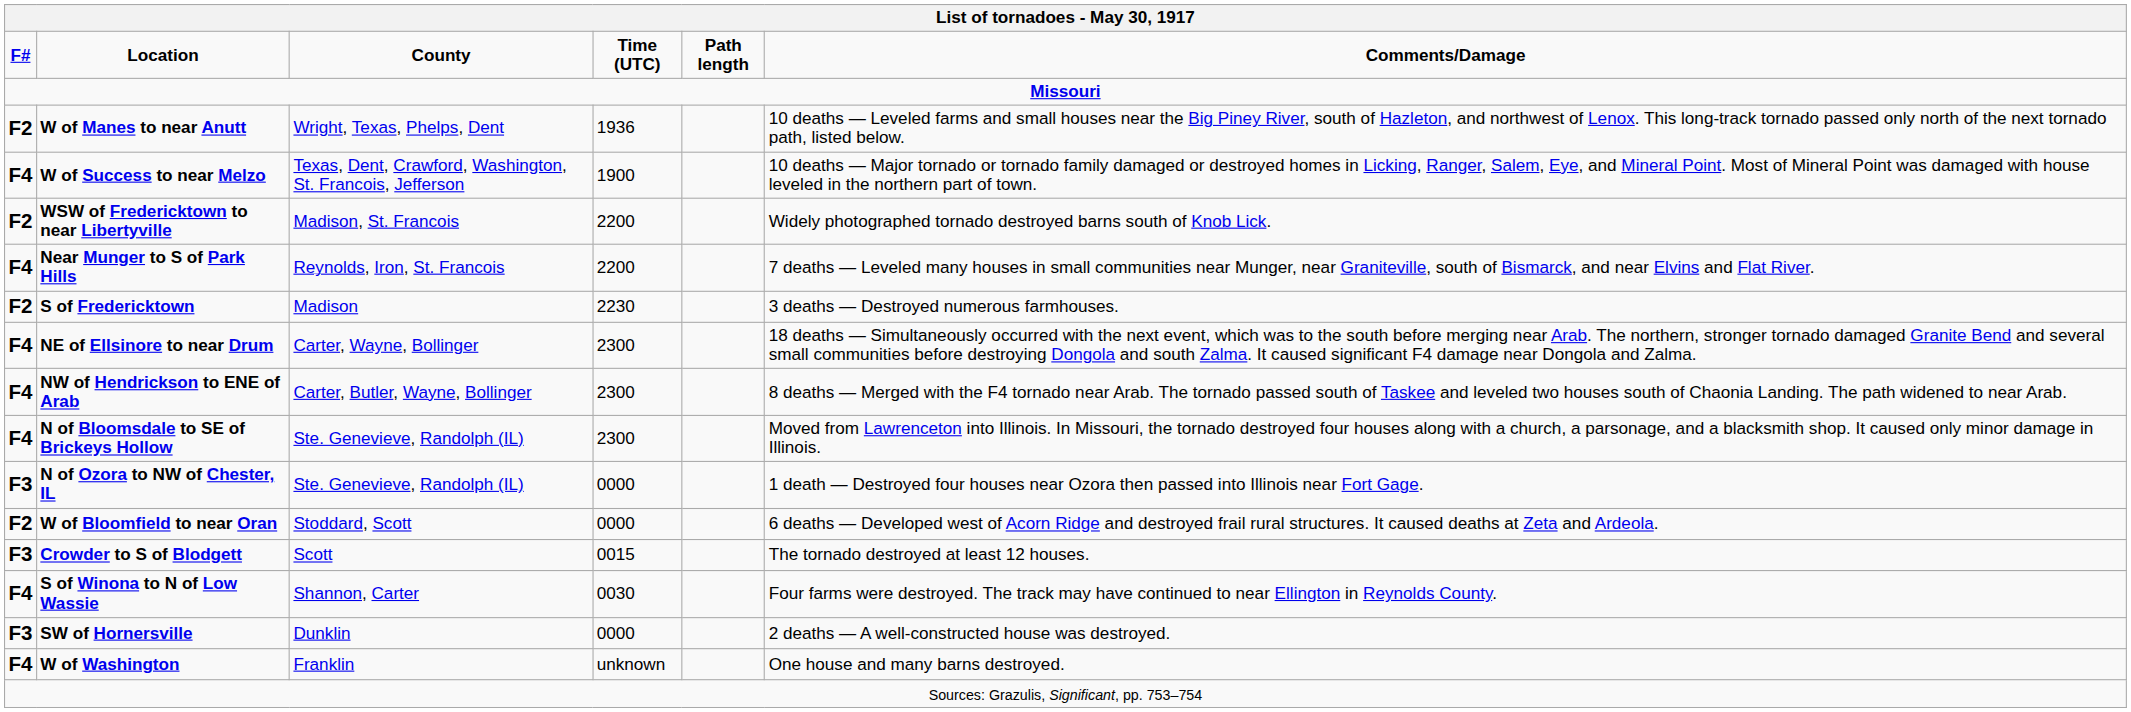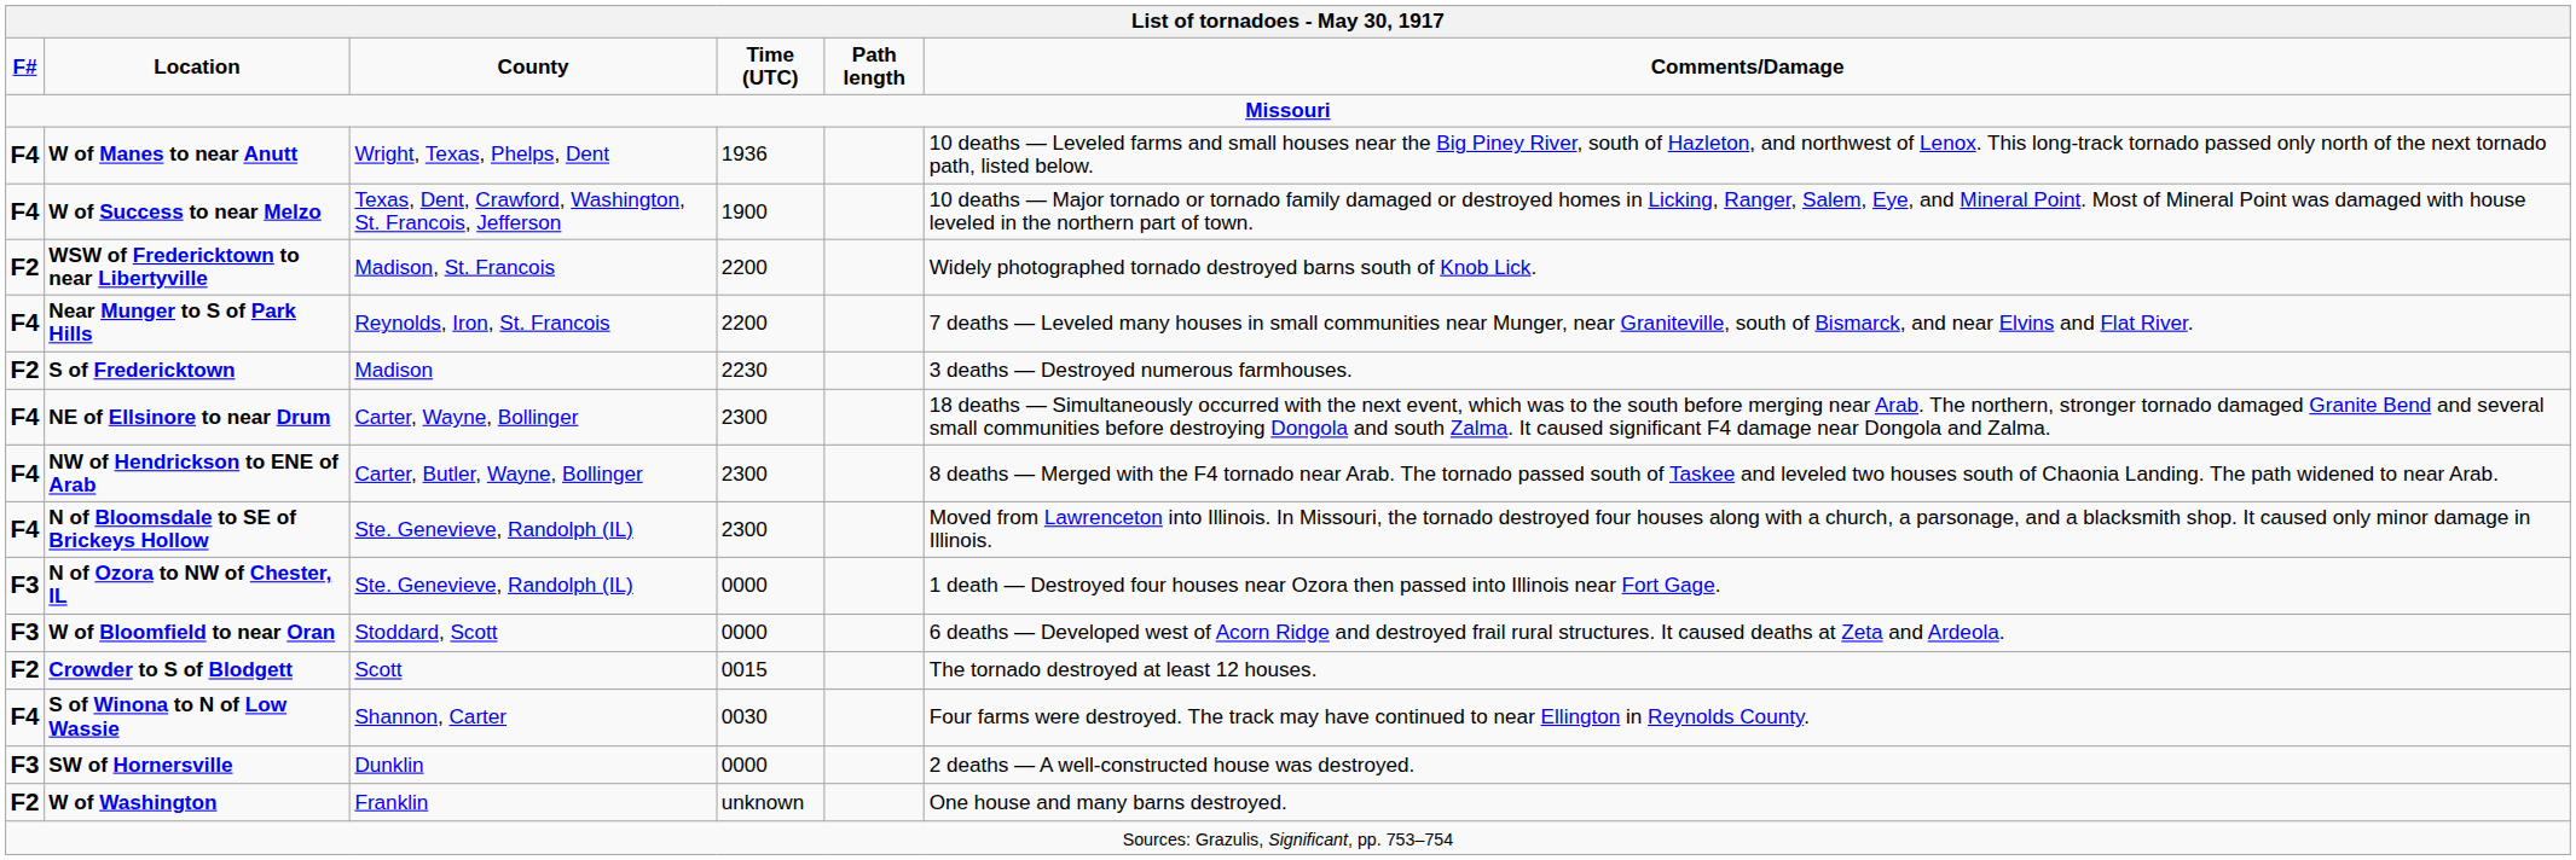W of Manes to near Anutt | List of tornadoes - May 30, 1917 / F#: F2 -> F4
W of Bloomfield to near Oran | List of tornadoes - May 30, 1917 / F#: F2 -> F3
Crowder to S of Blodgett | List of tornadoes - May 30, 1917 / F#: F3 -> F2
W of Washington | List of tornadoes - May 30, 1917 / F#: F4 -> F2
